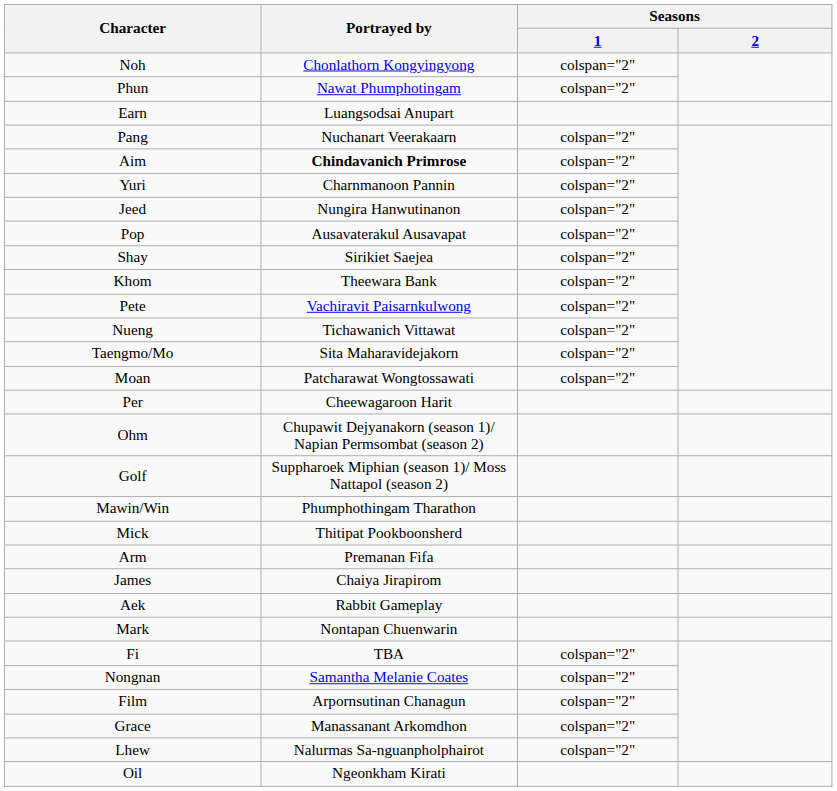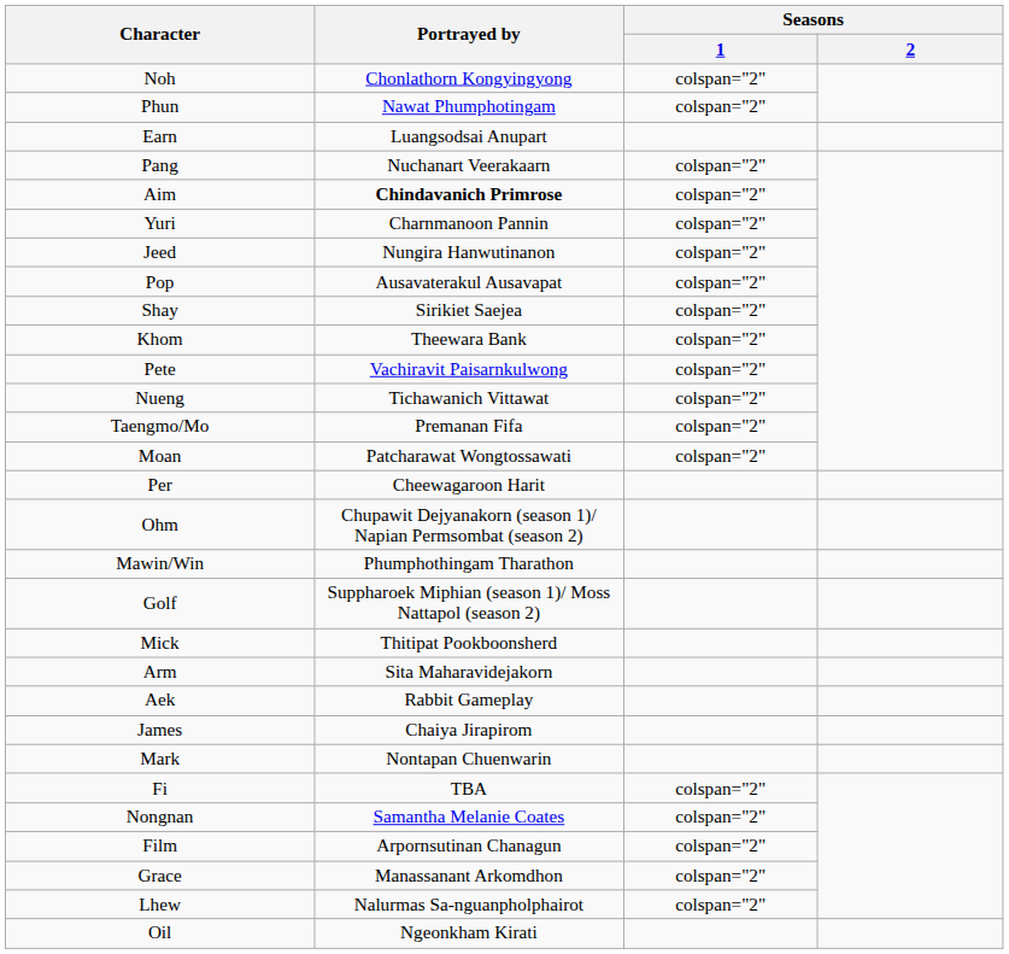Taengmo/Mo | Portrayed by: Sita Maharavidejakorn -> Premanan Fifa
rows swapped: Golf <-> Mawin/Win
Arm | Portrayed by: Premanan Fifa -> Sita Maharavidejakorn
rows swapped: James <-> Aek
